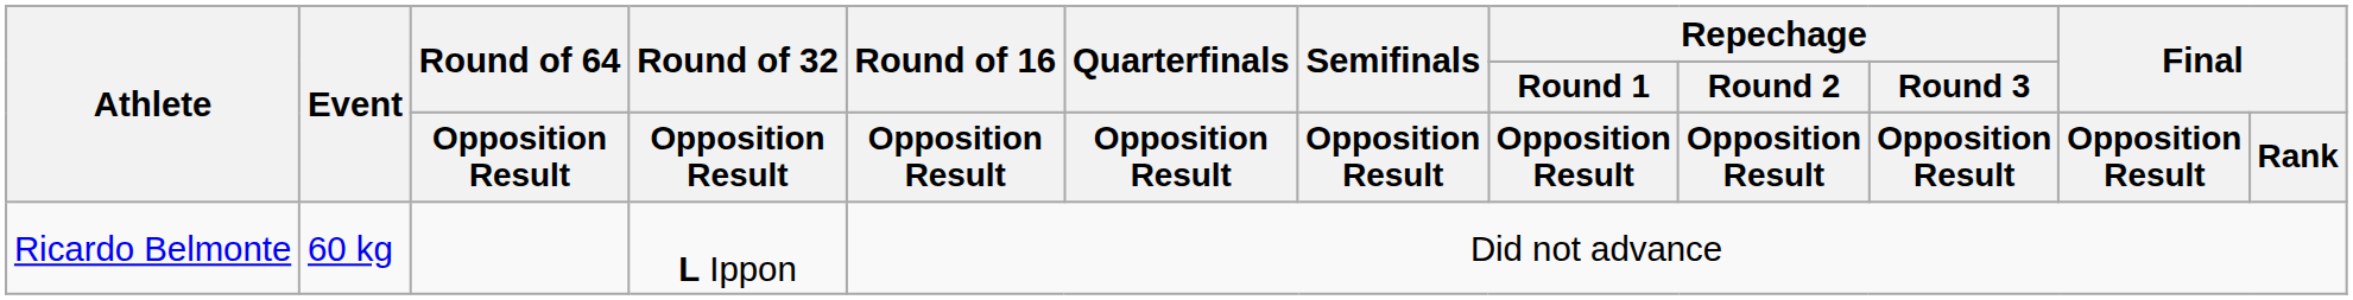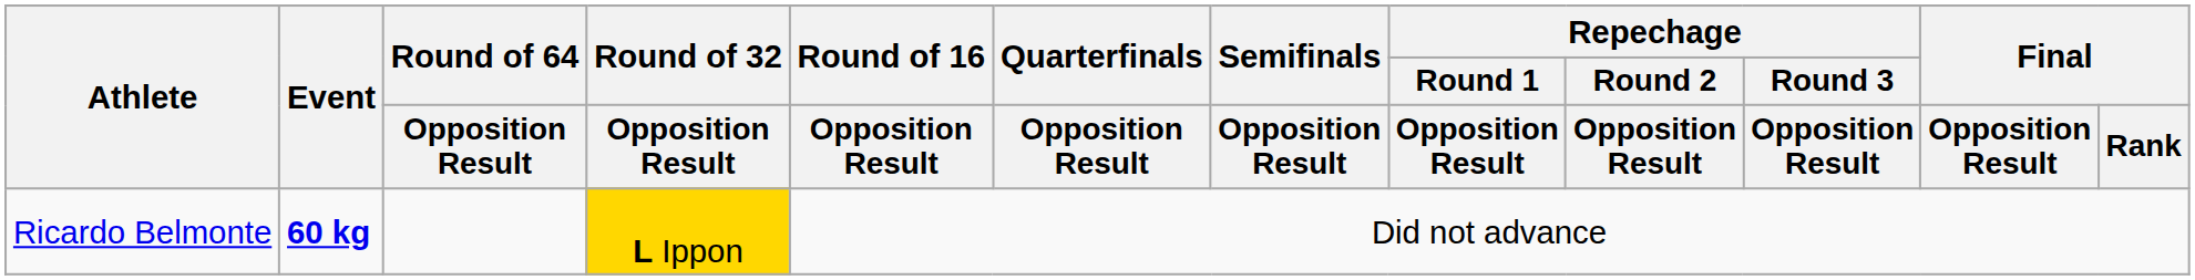Ricardo Belmonte | Event: normal -> bold
Ricardo Belmonte | Round of 32 / Opposition Result: no background -> gold background
